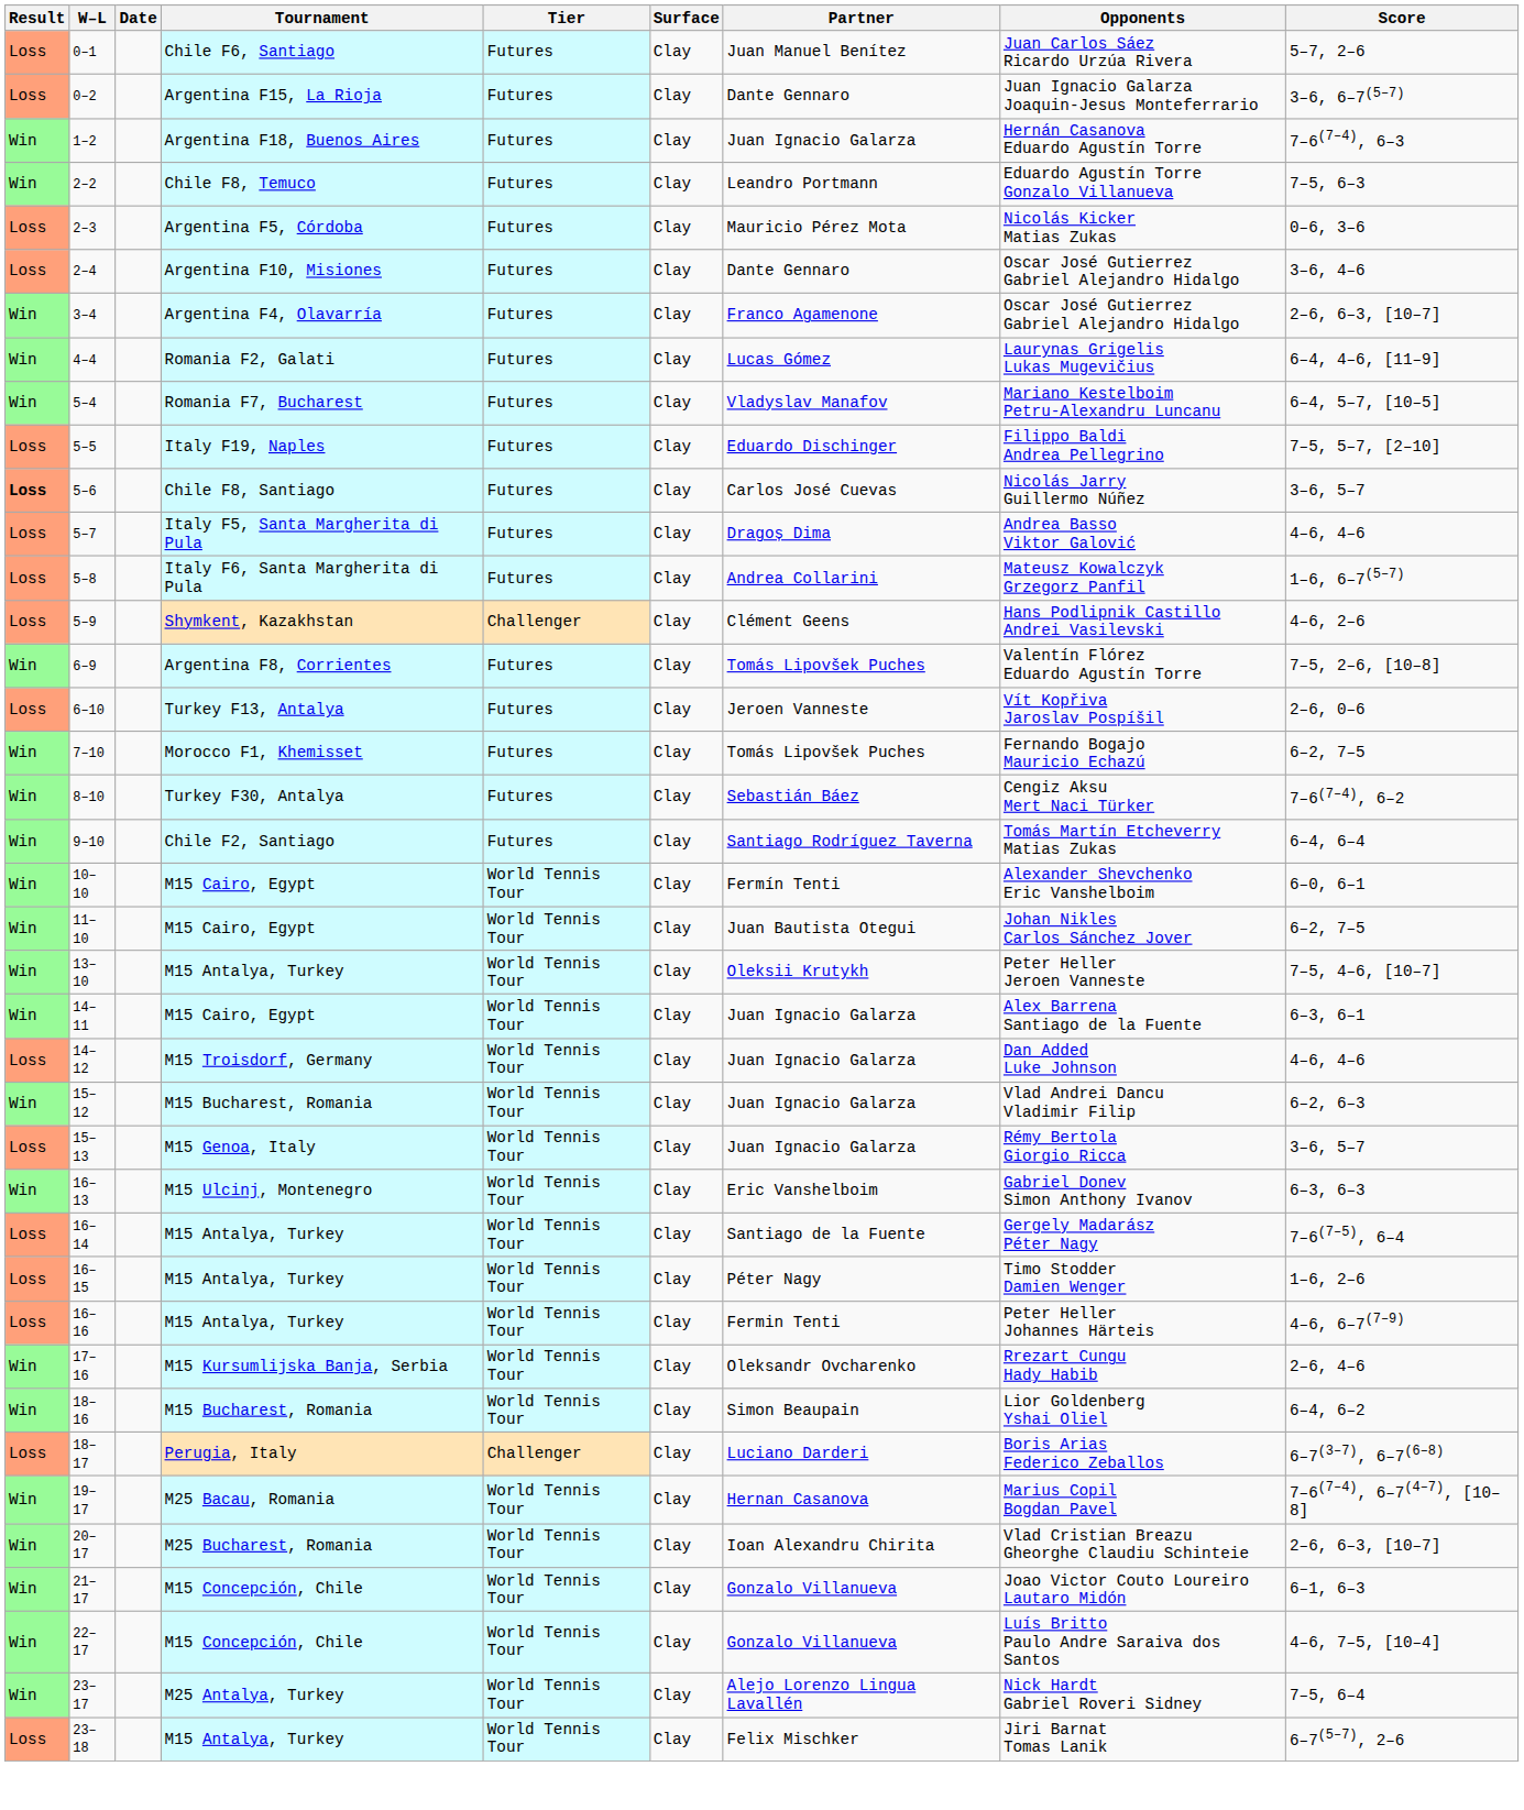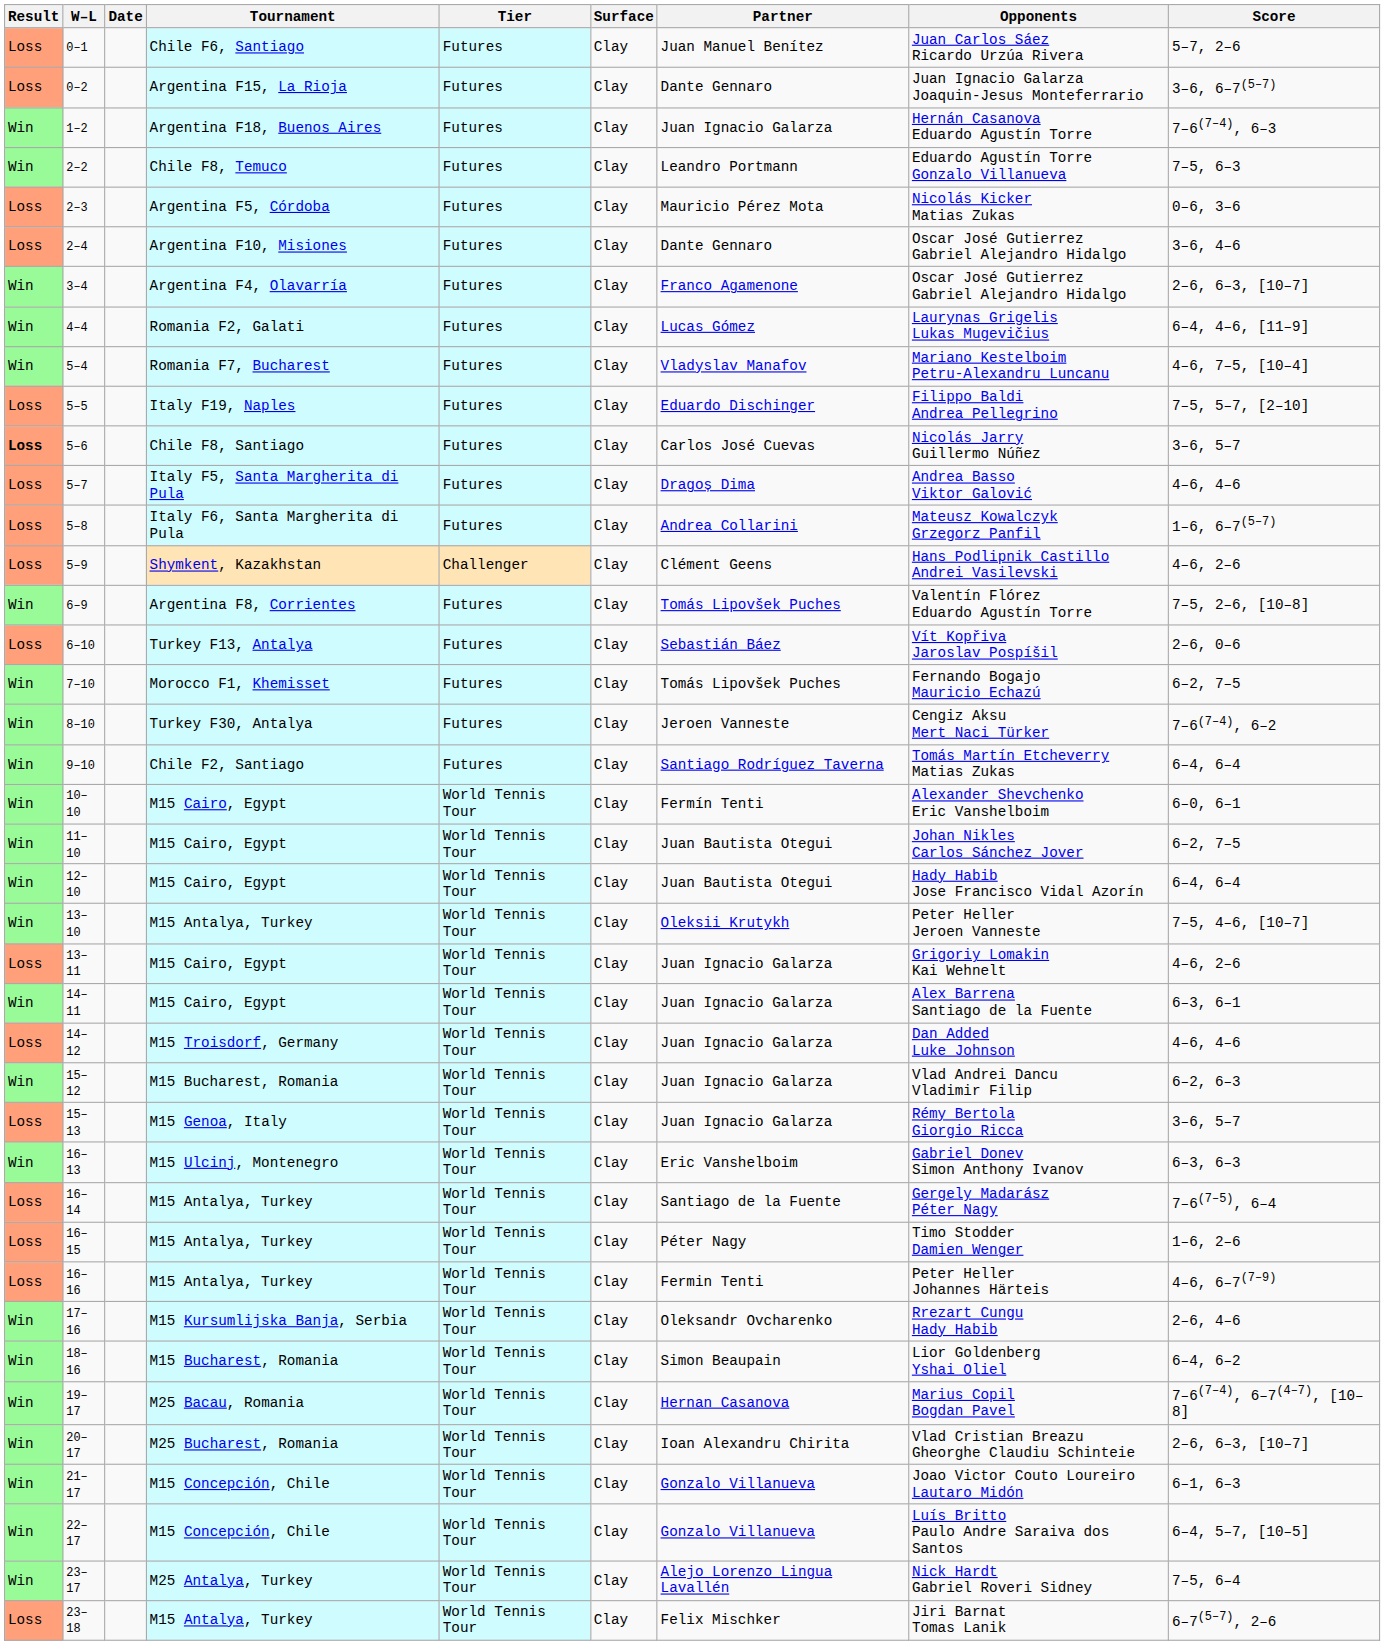5–4 | Score: 6–4, 5–7, [10–5] -> 4–6, 7–5, [10–4]
6–10 | Partner: Jeroen Vanneste -> Sebastián Báez
8–10 | Partner: Sebastián Báez -> Jeroen Vanneste
+ row: Win | 12–10 | M15 Cairo, Egypt | World Tennis Tour | Clay | Juan Bautista Otegui | Hady Habib Jose Francisco Vidal Azorín | 6–4, 6–4
+ row: Loss | 13–11 | M15 Cairo, Egypt | World Tennis Tour | Clay | Juan Ignacio Galarza | Grigoriy Lomakin Kai Wehnelt | 4–6, 2–6
- row: Loss | 18–17 | Perugia, Italy | Challenger | Clay | Luciano Darderi | Boris Arias Federico Zeballos | 6–7(3–7), 6–7(6–8)
22–17 | Score: 4–6, 7–5, [10–4] -> 6–4, 5–7, [10–5]
